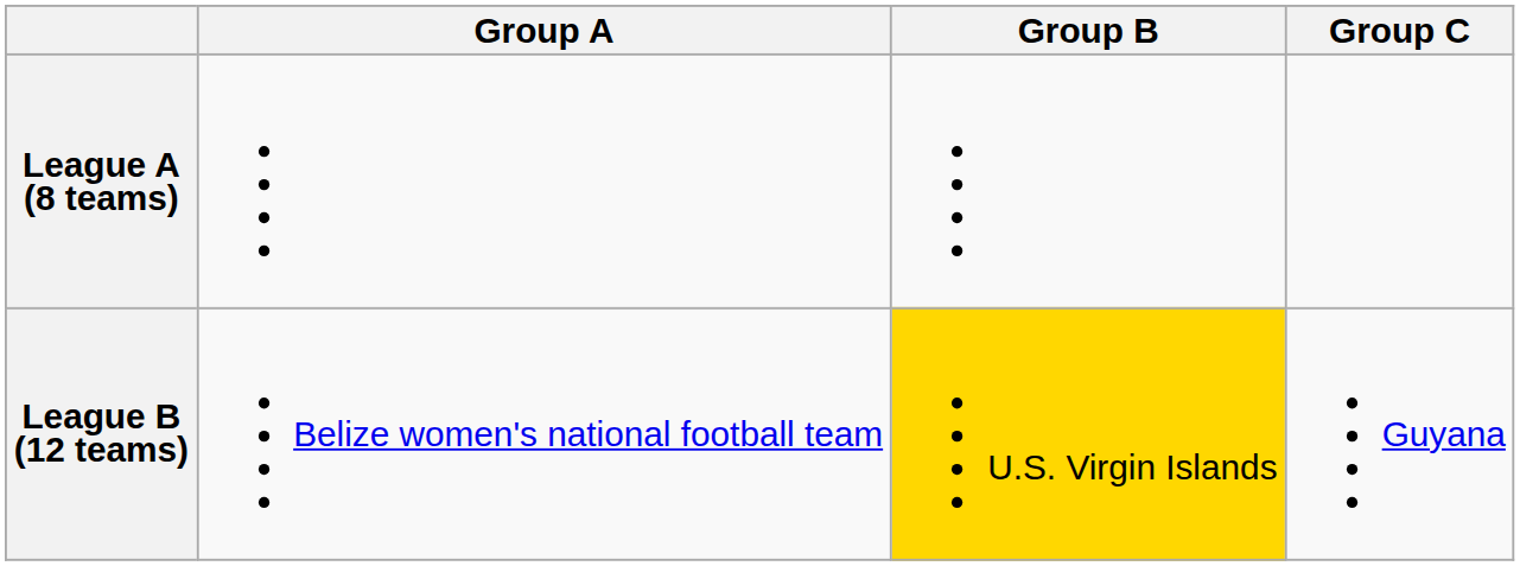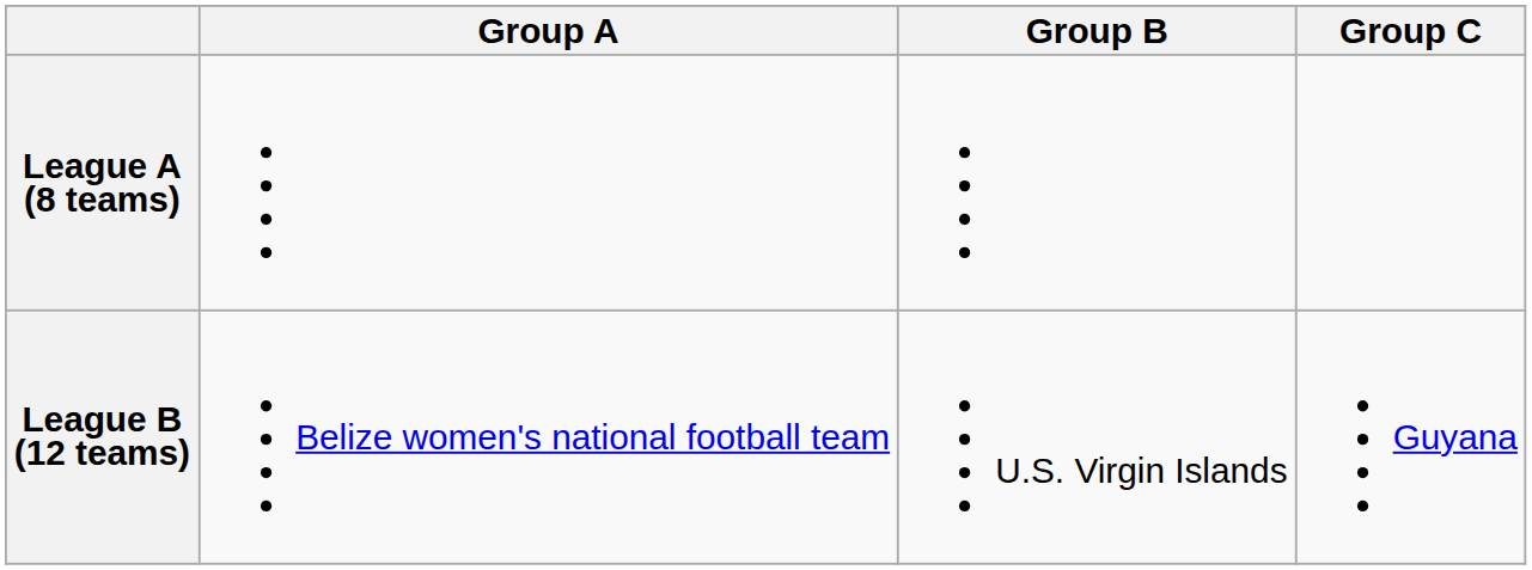League B (12 teams) | Group B: gold background -> no background
